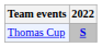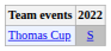Thomas Cup | 2022: bold -> normal
